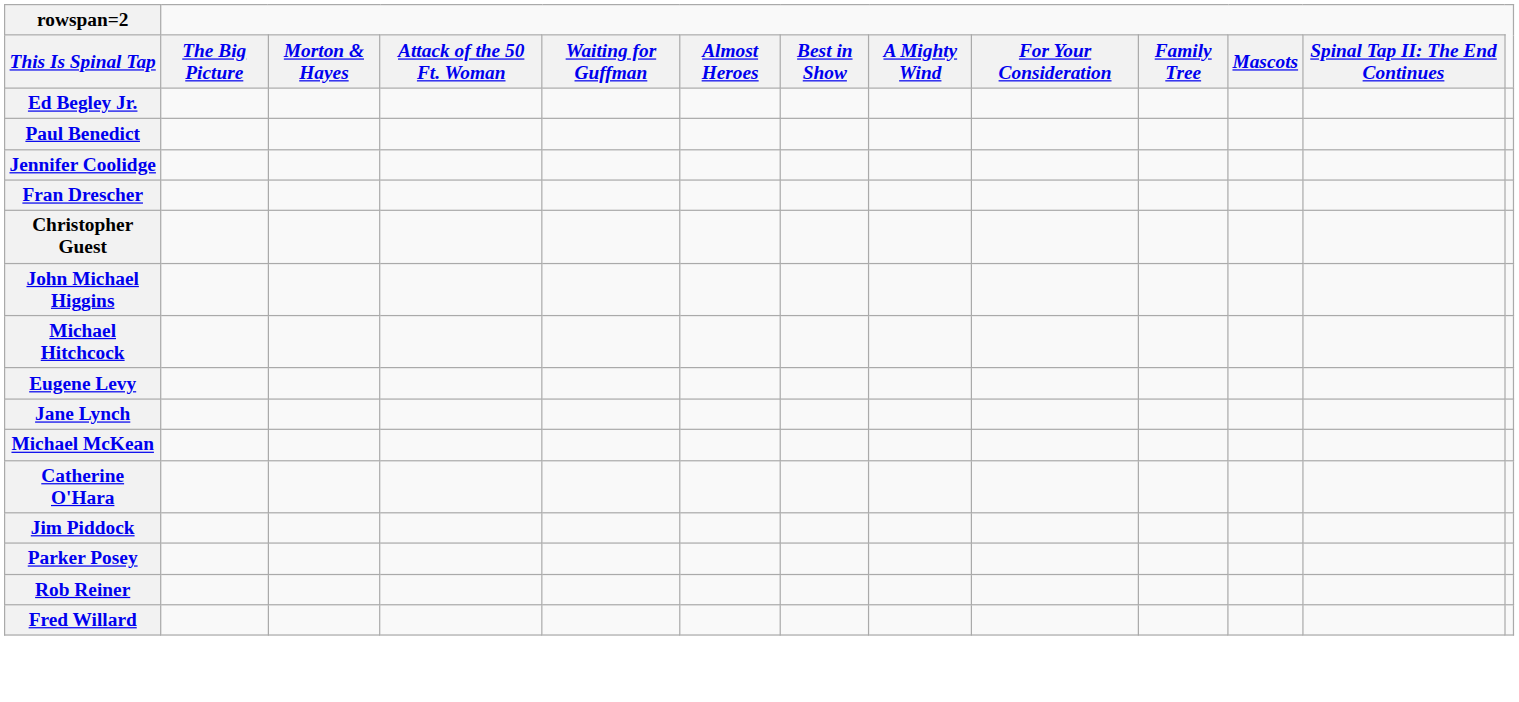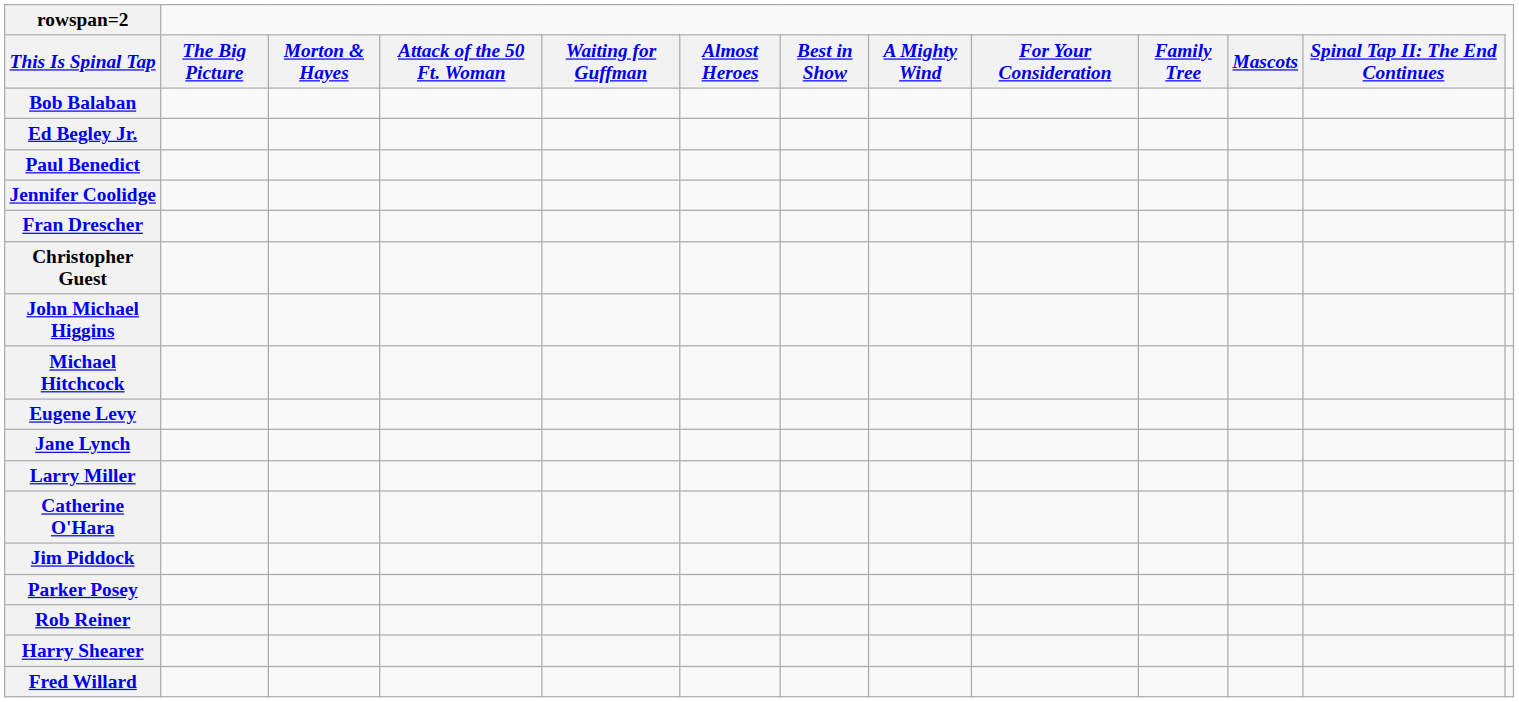+ row: Bob Balaban
- row: Michael McKean
+ row: Larry Miller
+ row: Harry Shearer
